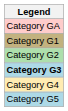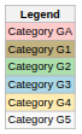row 5 | column 1: bold -> normal
row 7 | column 1: lightblue background -> no background
